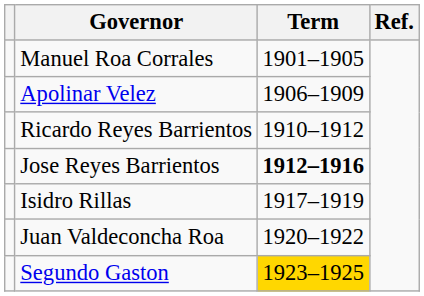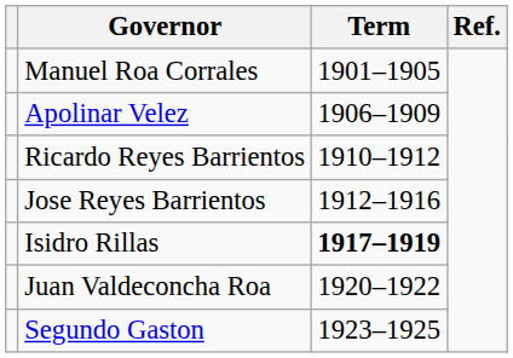Jose Reyes Barrientos | Term: bold -> normal
Isidro Rillas | Term: normal -> bold
Segundo Gaston | Term: gold background -> no background
